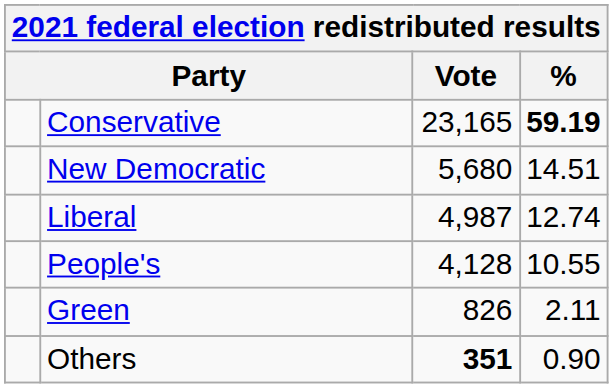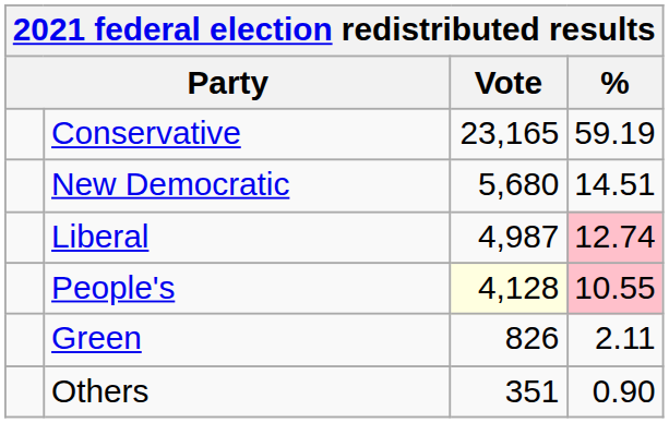Conservative | %: bold -> normal
Liberal | %: no background -> pink background
People's | Vote: no background -> lightyellow background
People's | %: no background -> pink background
Others | Vote: bold -> normal
